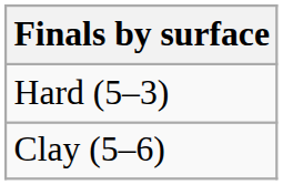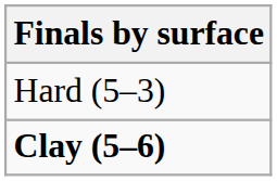row 3 | column 1: normal -> bold
